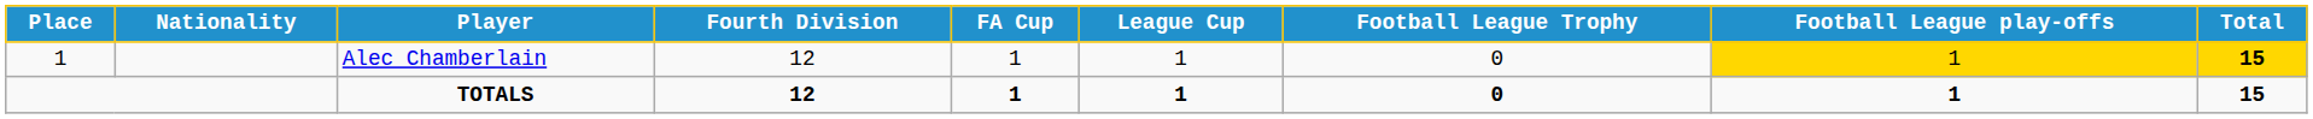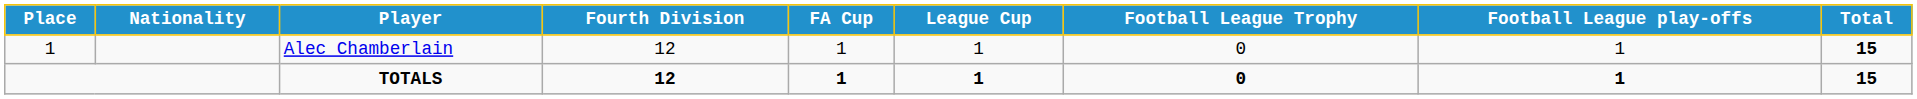Alec Chamberlain | Football League play-offs: gold background -> no background
Alec Chamberlain | Total: gold background -> no background
